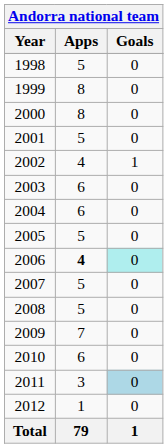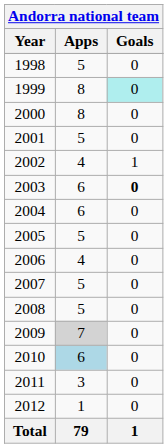1999 | Goals: no background -> paleturquoise background
2003 | Goals: normal -> bold
2006 | Apps: bold -> normal
2006 | Goals: paleturquoise background -> no background
2009 | Apps: no background -> lightgrey background
2010 | Apps: no background -> lightblue background
2011 | Goals: lightblue background -> no background
